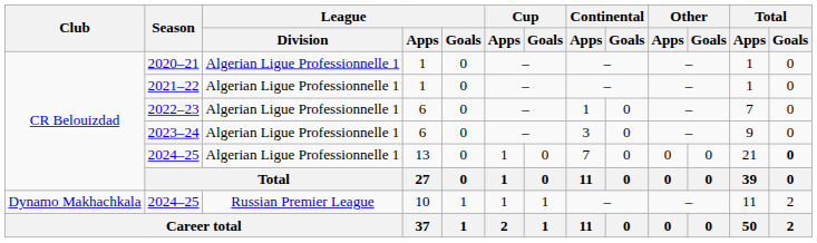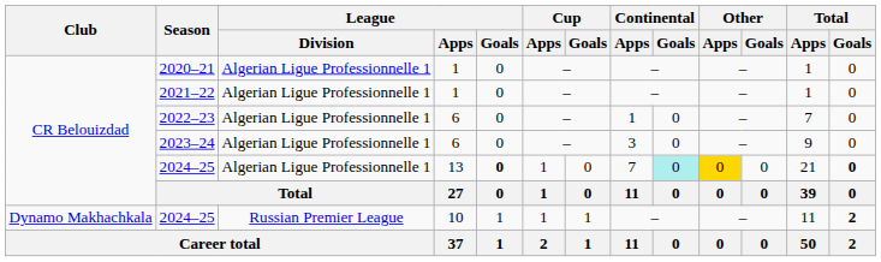2024–25 / 13 | League / Goals: normal -> bold
2024–25 / 13 | Continental / Goals: no background -> paleturquoise background
2024–25 / 13 | Other / Apps: no background -> gold background
2024–25 / 10 | Total / Goals: normal -> bold
